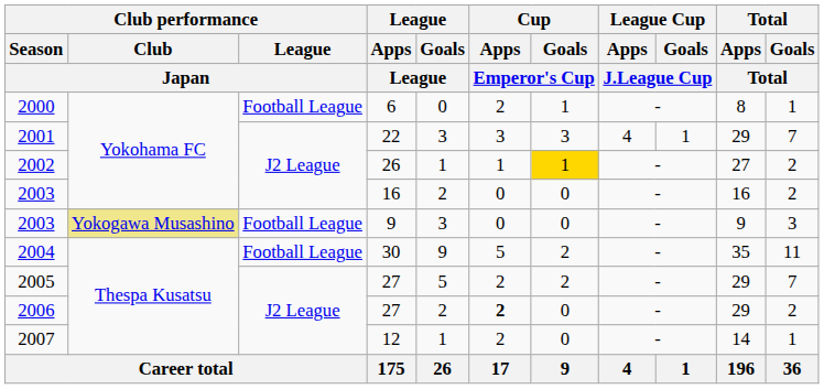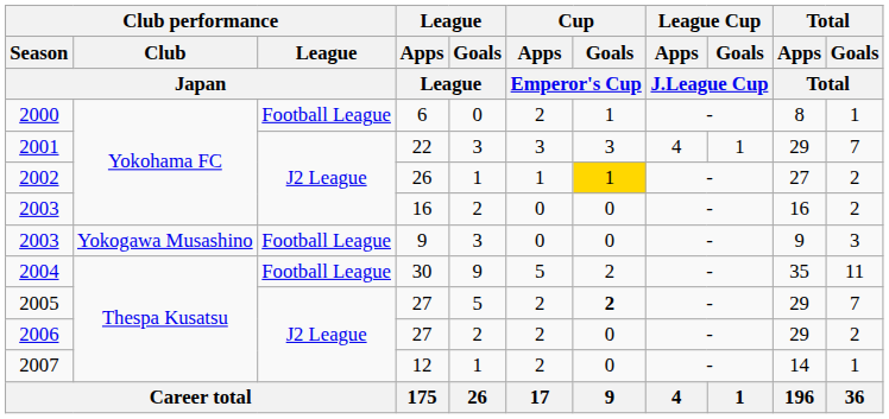2003 / 9 | Club performance / Club / Japan: khaki background -> no background
2005 | Cup / Goals / Emperor's Cup: normal -> bold
2006 | Cup / Apps / Emperor's Cup: bold -> normal
